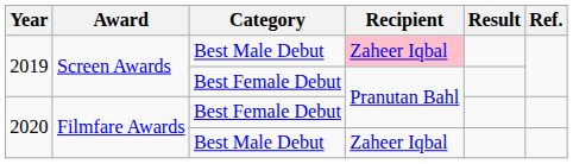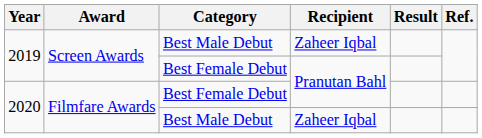2019 / Best Male Debut | Recipient: pink background -> no background
